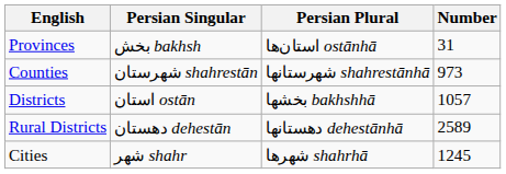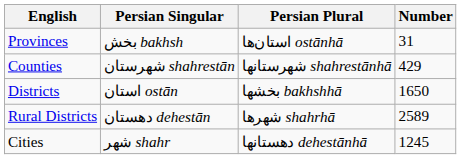Counties | Number: 973 -> 429
Districts | Number: 1057 -> 1650
Rural Districts | Persian Plural: دهستانها dehestānhā -> شهرها shahrhā
Cities | Persian Plural: شهرها shahrhā -> دهستانها dehestānhā
